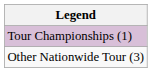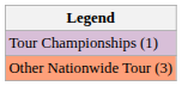row 3 | column 1: no background -> lightsalmon background
